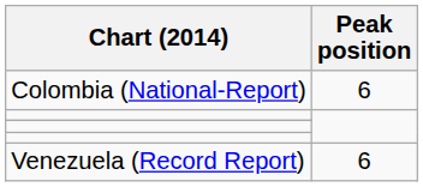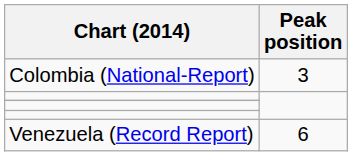row 2 | Peak position: 6 -> 3
